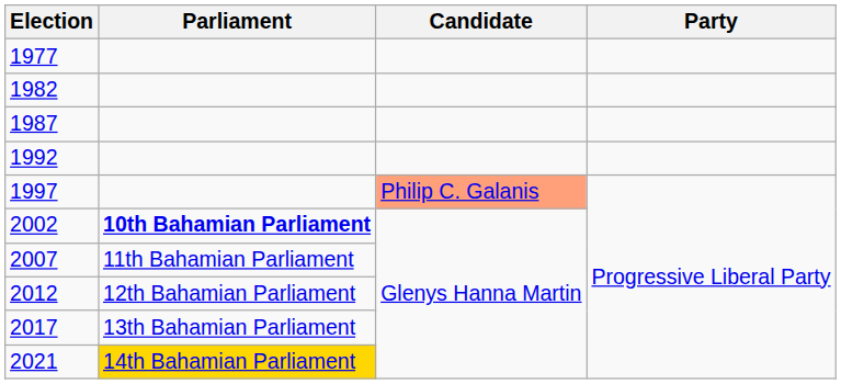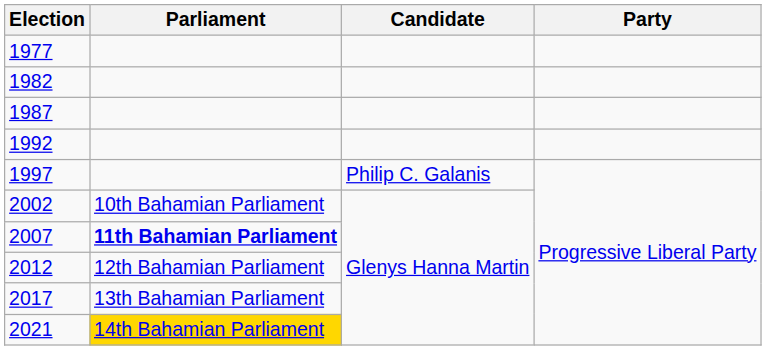1997 | Candidate: lightsalmon background -> no background
2002 | Parliament: bold -> normal
2007 | Parliament: normal -> bold
